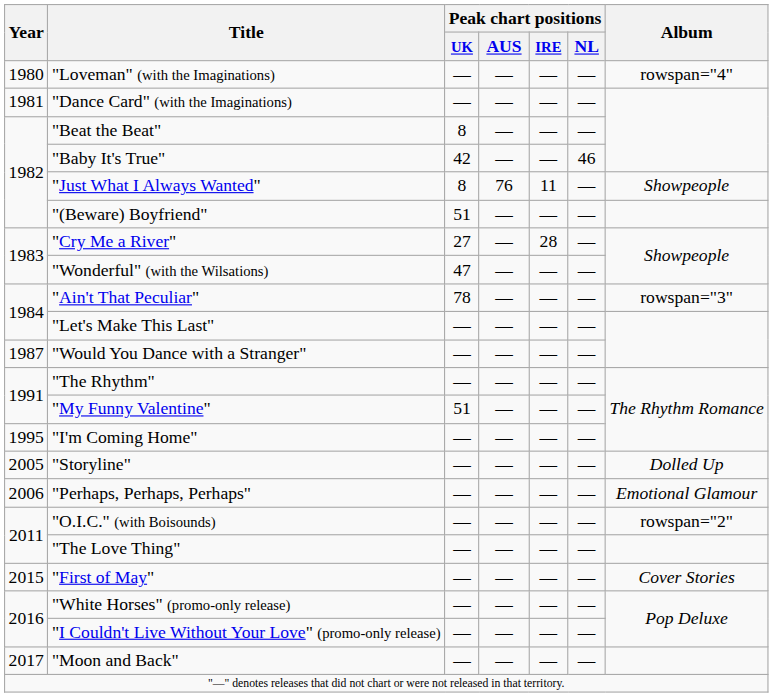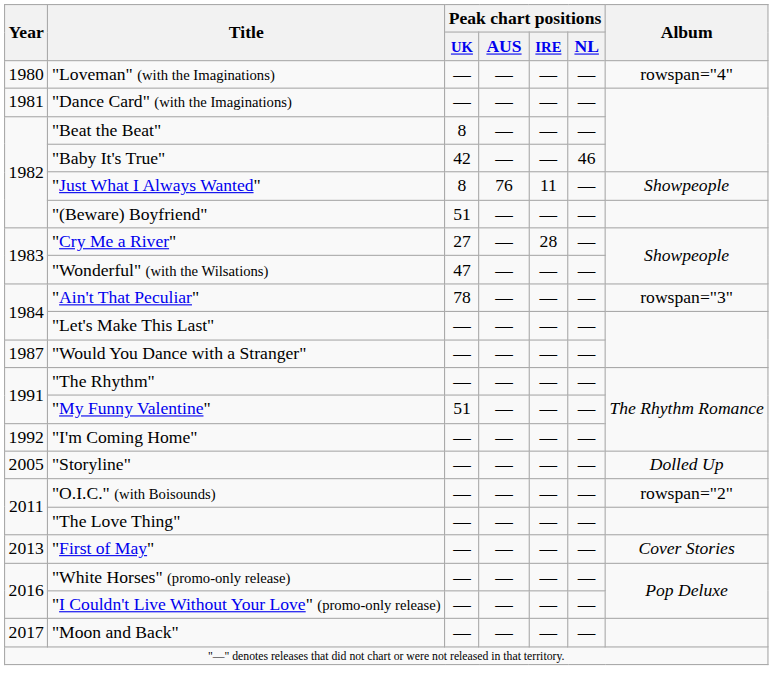"I'm Coming Home" | Year: 1995 -> 1992
- row: 2006 | "Perhaps, Perhaps, Perhaps" | — | — | — | — | Emotional Glamour
"First of May" | Year: 2015 -> 2013
